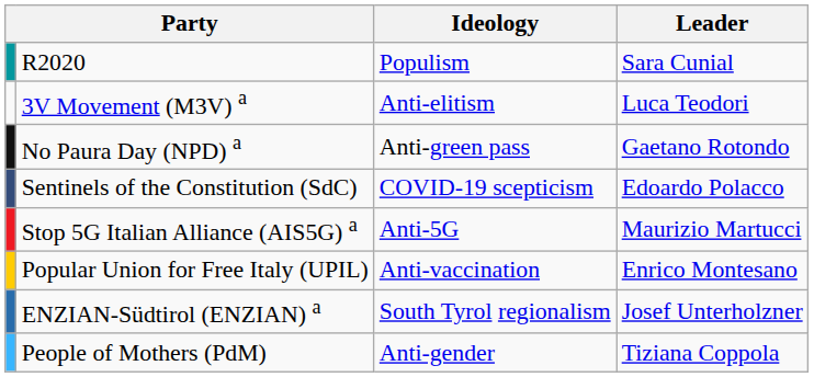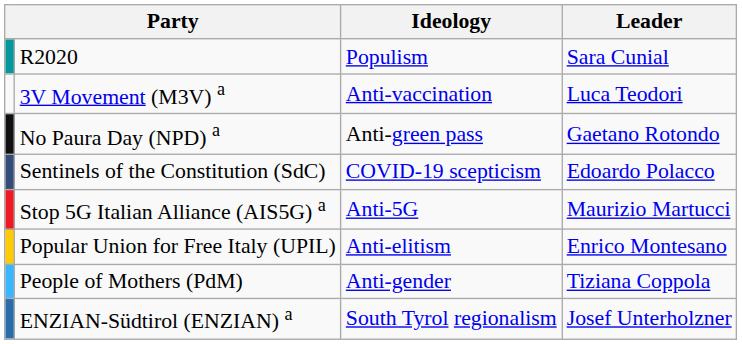3V Movement (M3V) a | Ideology: Anti-elitism -> Anti-vaccination
Popular Union for Free Italy (UPIL) | Ideology: Anti-vaccination -> Anti-elitism
rows swapped: ENZIAN-Südtirol (ENZIAN) a <-> People of Mothers (PdM)
